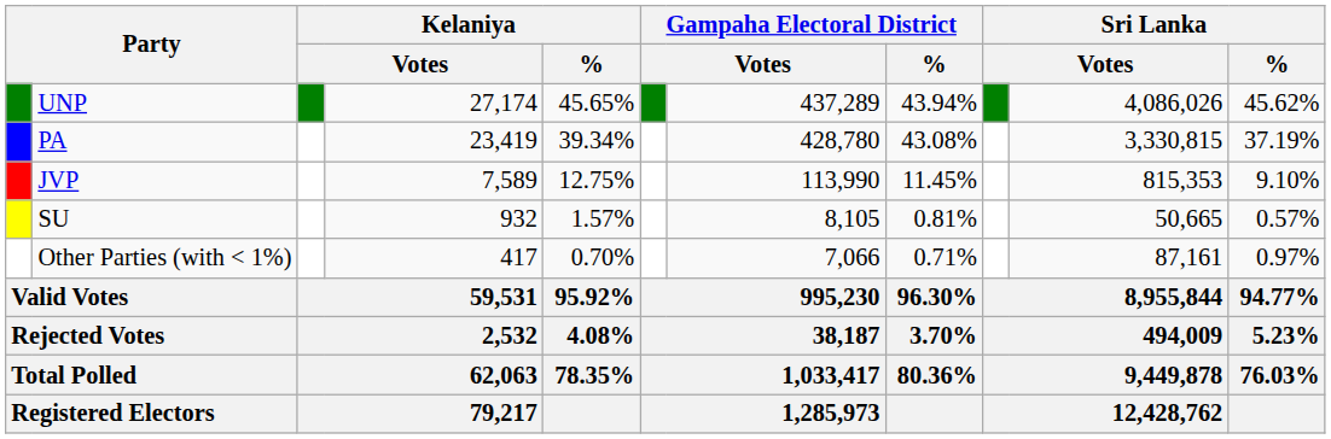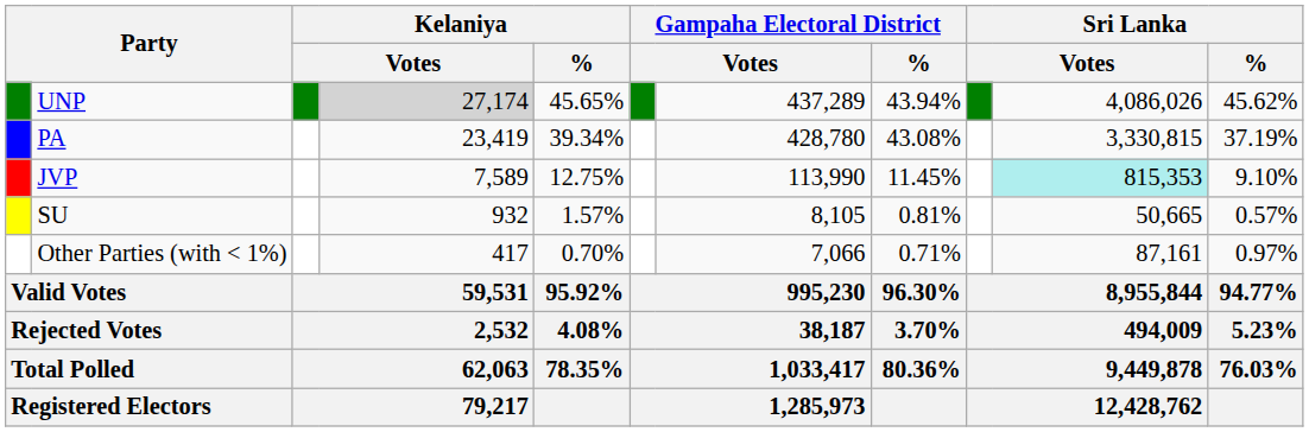UNP | column 4: no background -> lightgrey background
JVP | column 10: no background -> paleturquoise background
